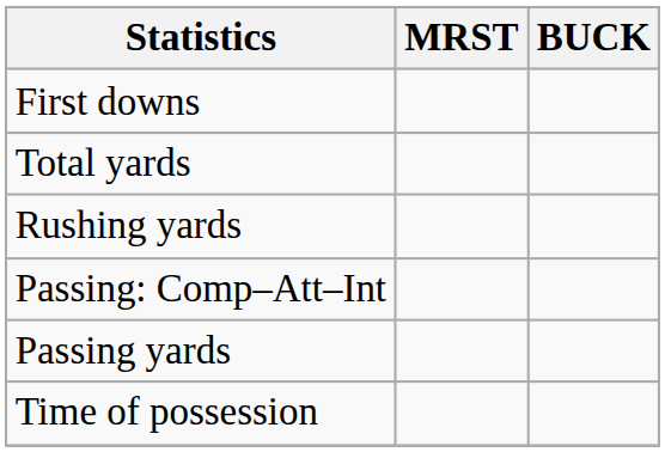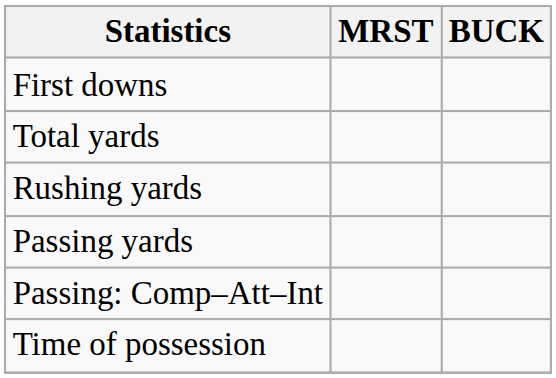rows swapped: Passing yards <-> Passing: Comp–Att–Int
